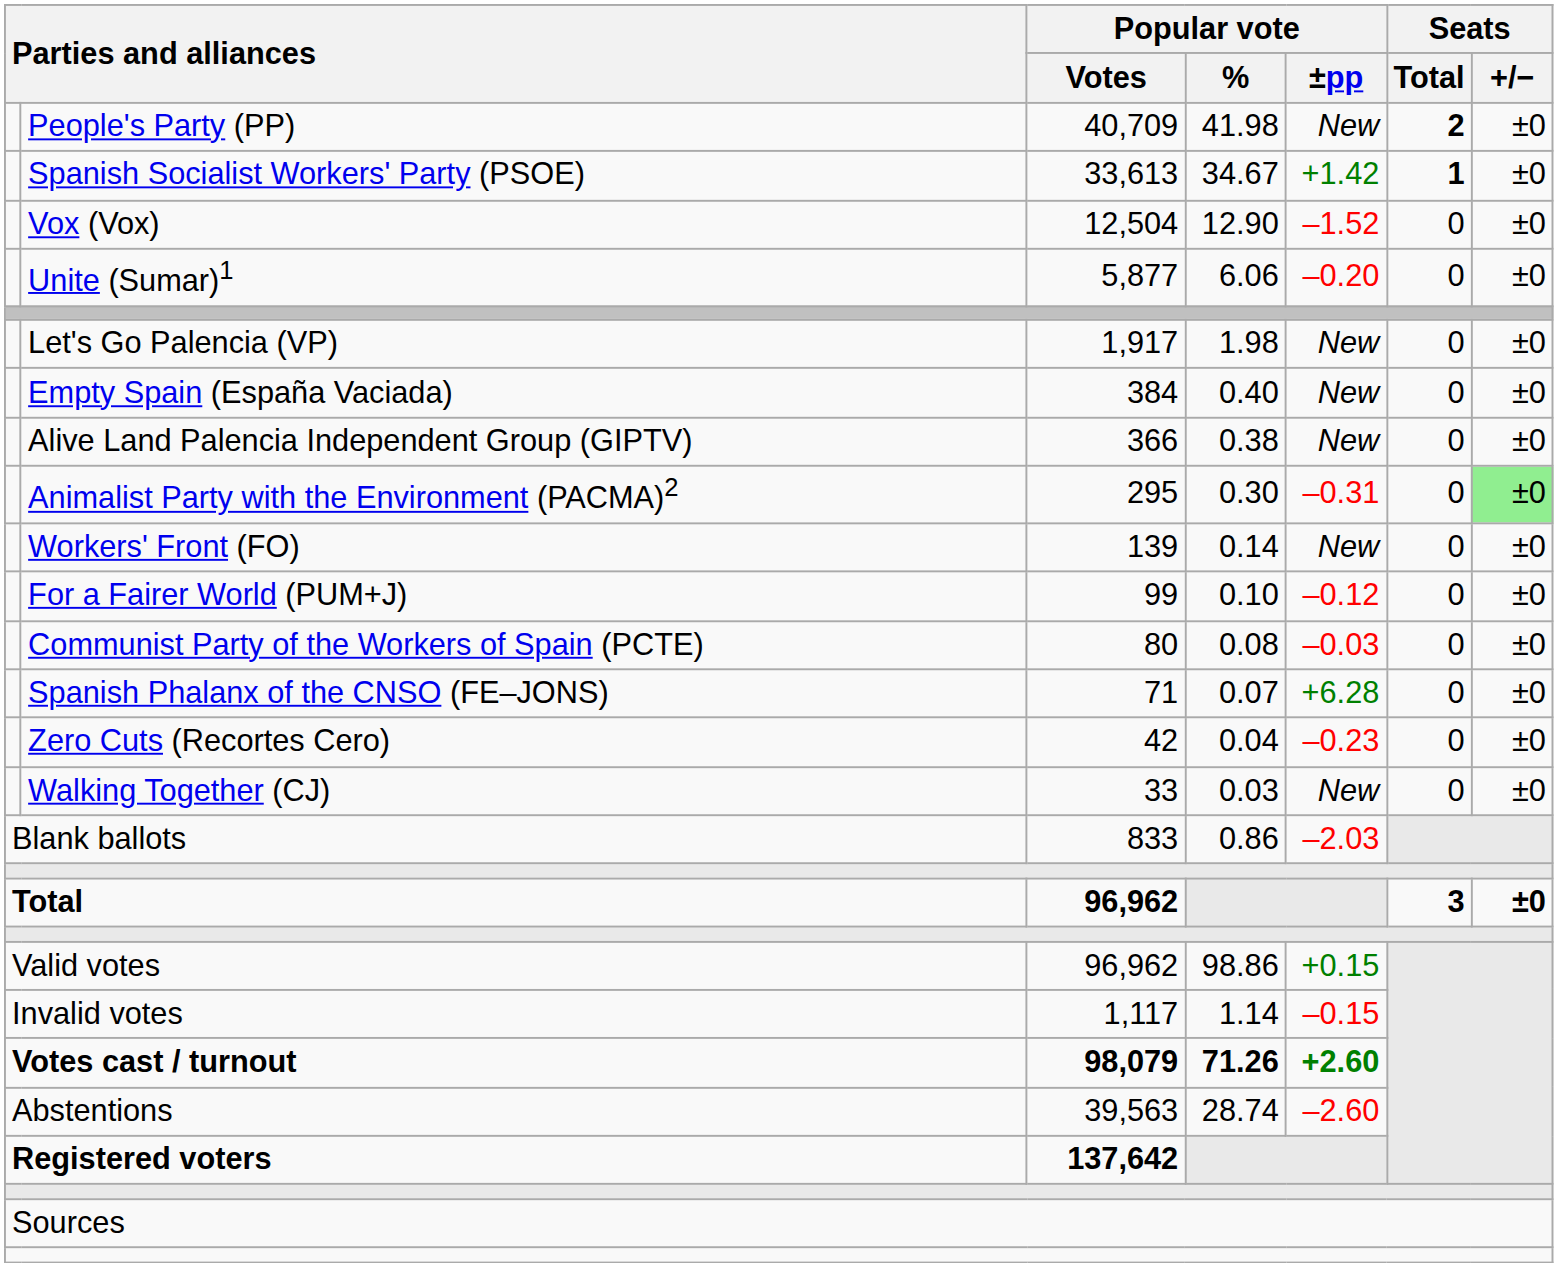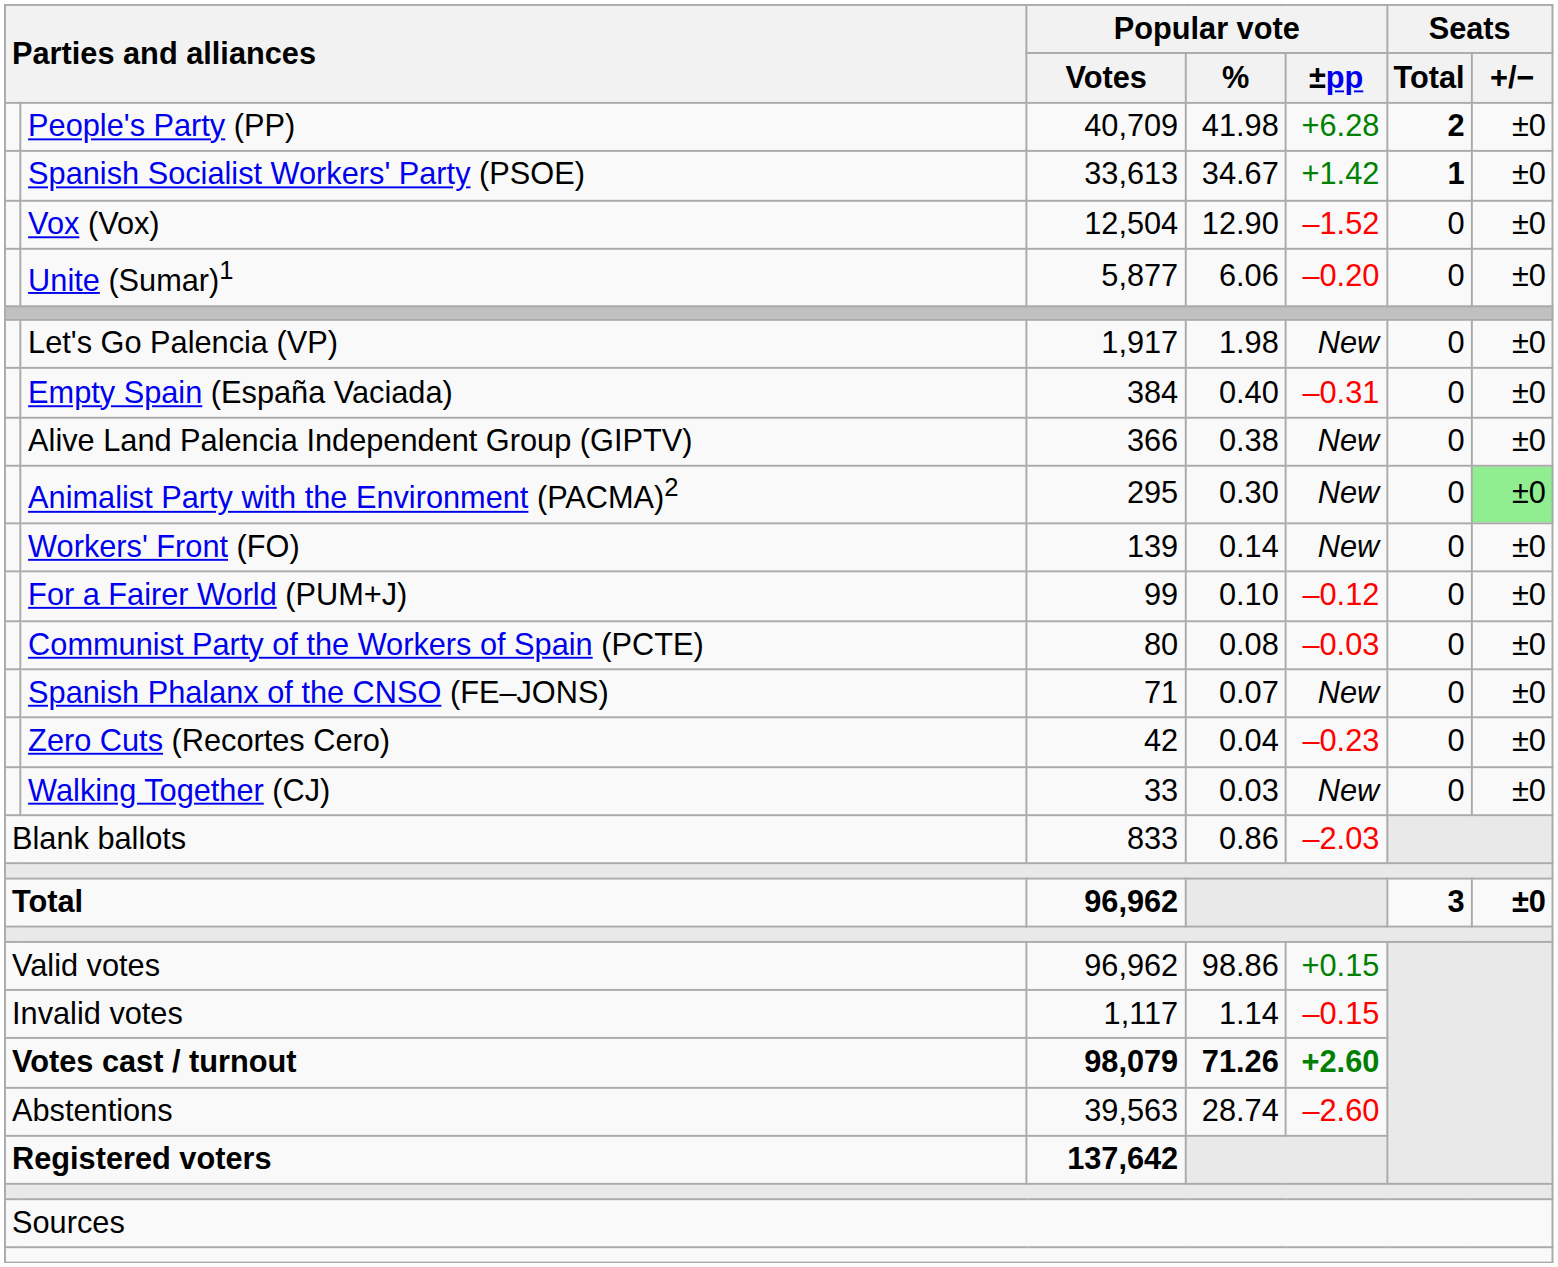People's Party (PP) | Popular vote / ±pp: New -> +6.28
Empty Spain (España Vaciada) | Popular vote / ±pp: New -> –0.31
Animalist Party with the Environment (PACMA)2 | Popular vote / ±pp: –0.31 -> New
Spanish Phalanx of the CNSO (FE–JONS) | Popular vote / ±pp: +6.28 -> New
